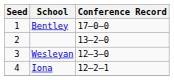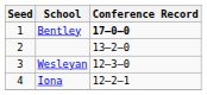Bentley | Conference Record: normal -> bold
